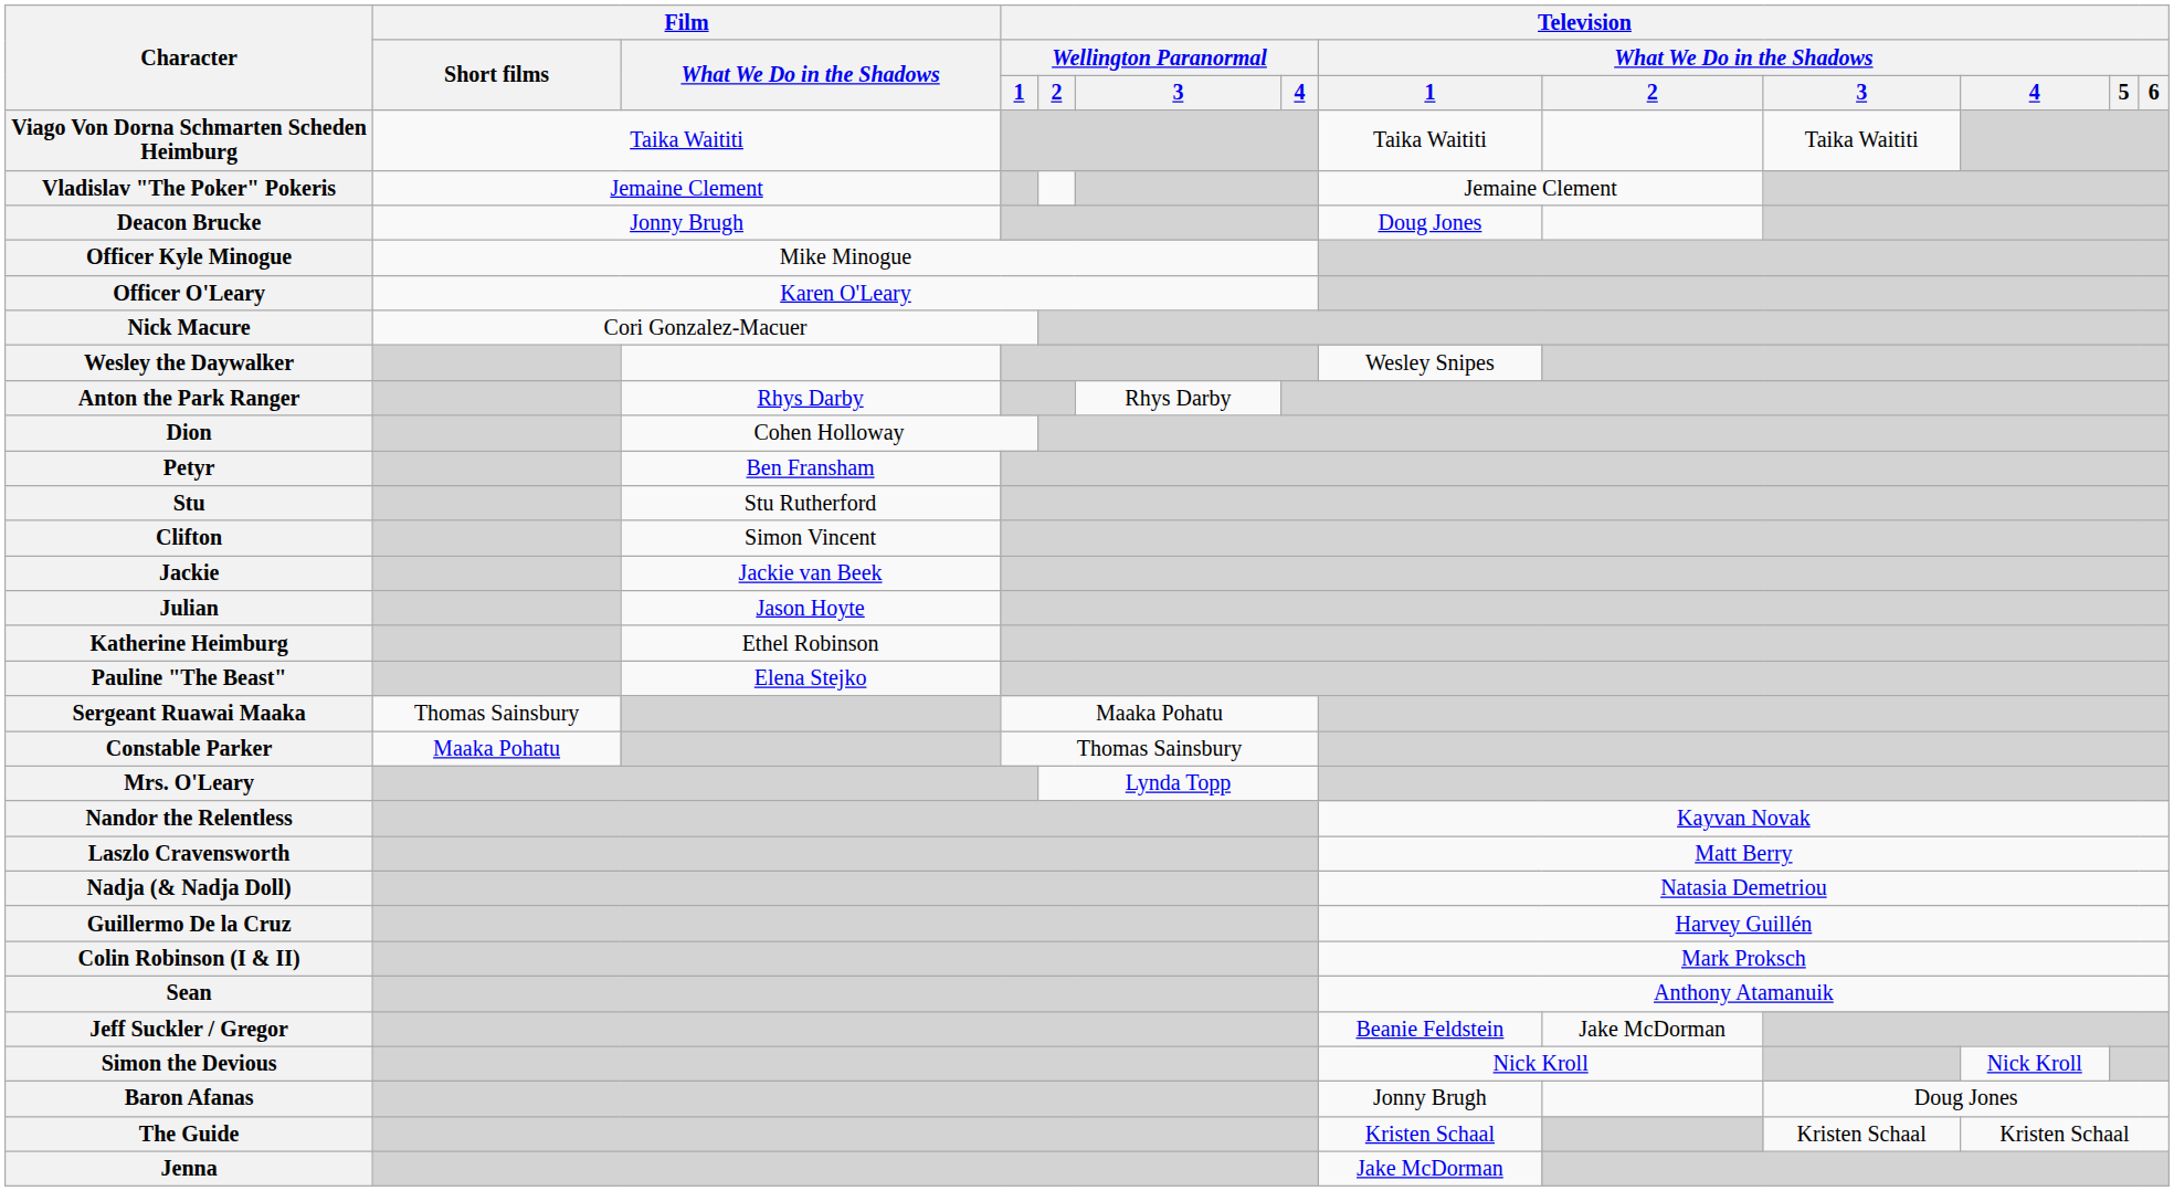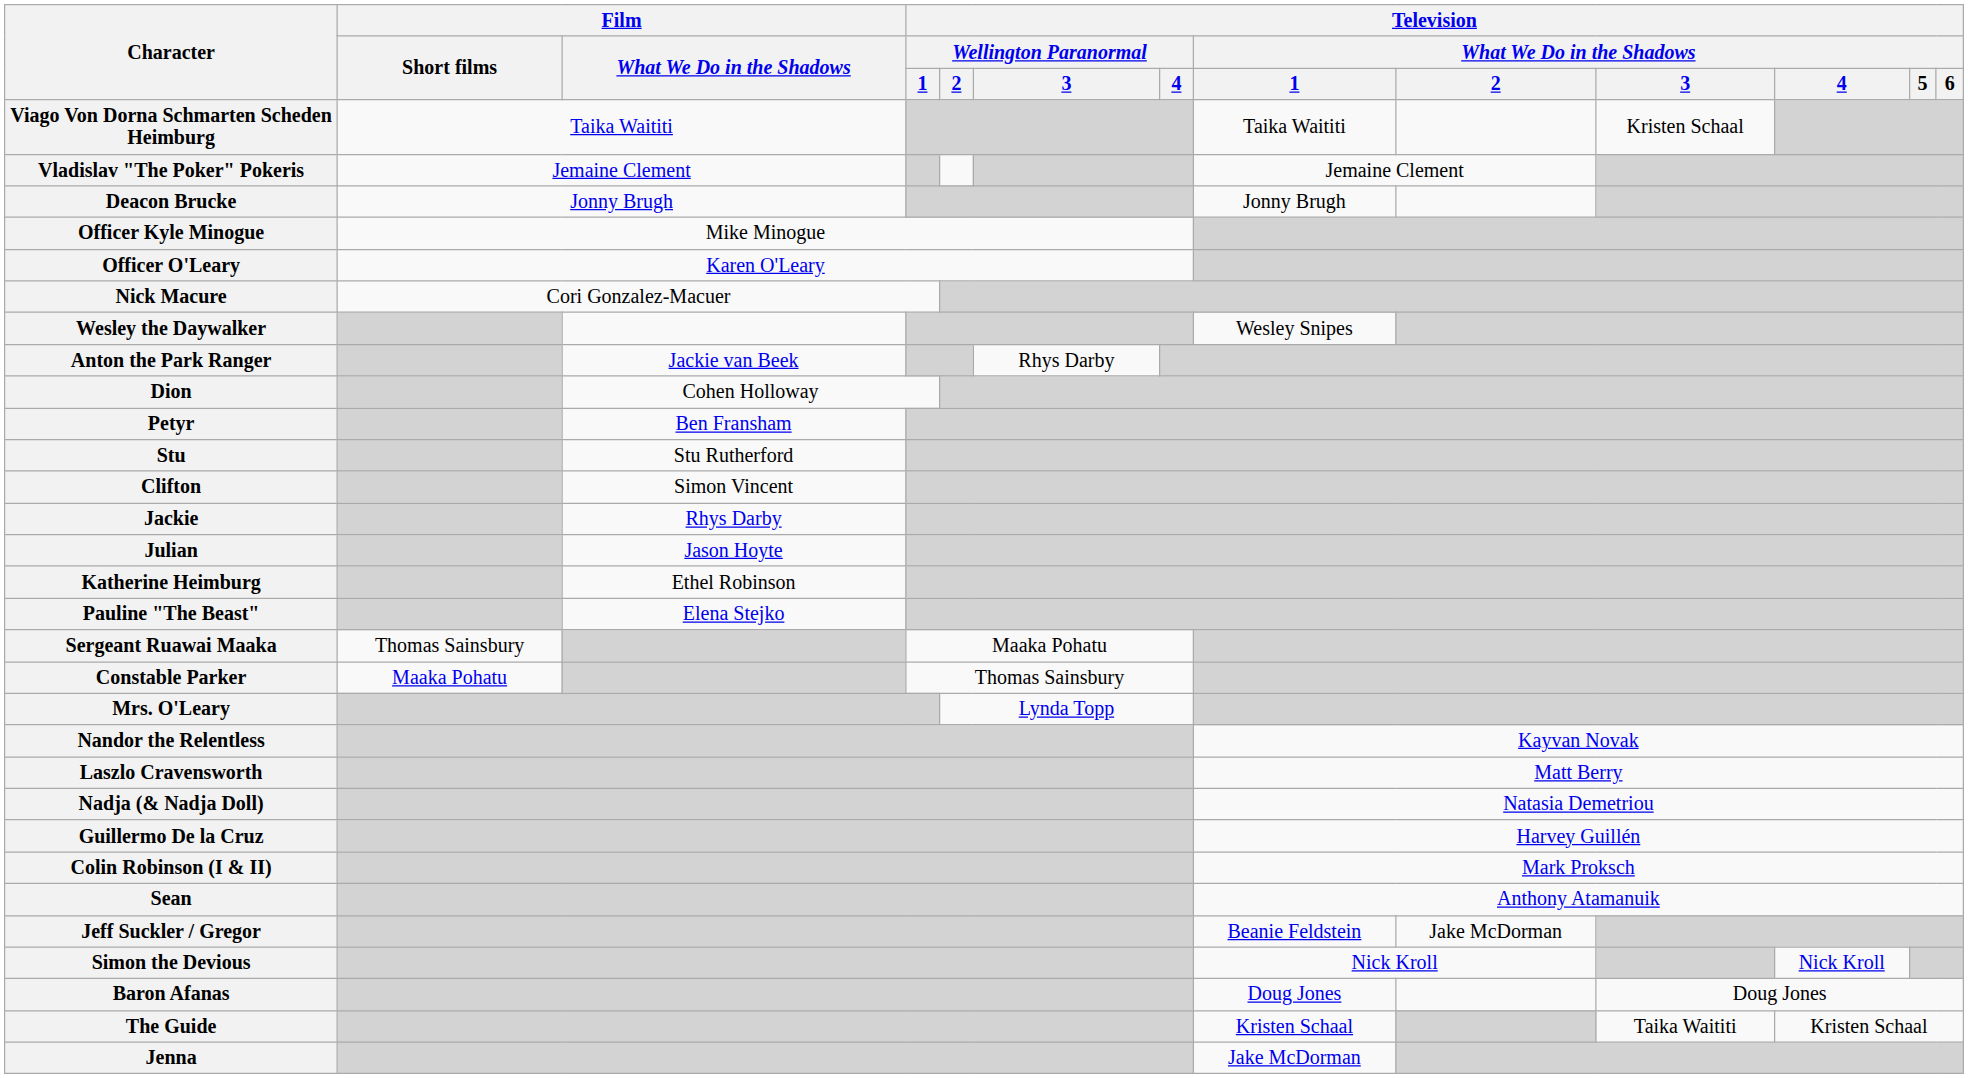Viago Von Dorna Schmarten Scheden Heimburg | Television / What We Do in the Shadows / 3: Taika Waititi -> Kristen Schaal
Deacon Brucke | Television / What We Do in the Shadows / 1: Doug Jones -> Jonny Brugh
Anton the Park Ranger | Film / What We Do in the Shadows: Rhys Darby -> Jackie van Beek
Jackie | Film / What We Do in the Shadows: Jackie van Beek -> Rhys Darby
Baron Afanas | Television / What We Do in the Shadows / 1: Jonny Brugh -> Doug Jones
The Guide | Television / What We Do in the Shadows / 3: Kristen Schaal -> Taika Waititi
